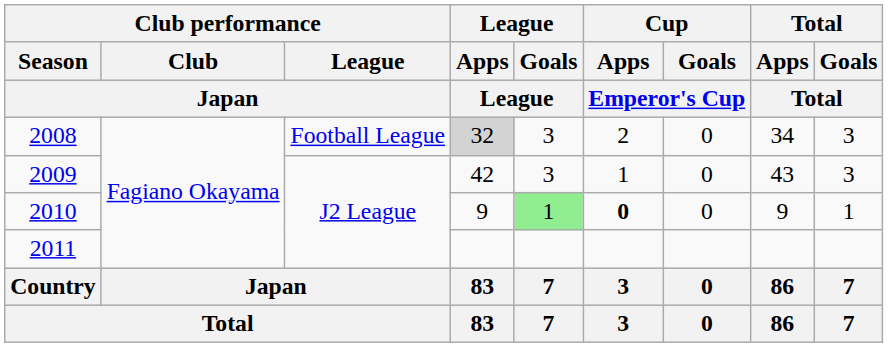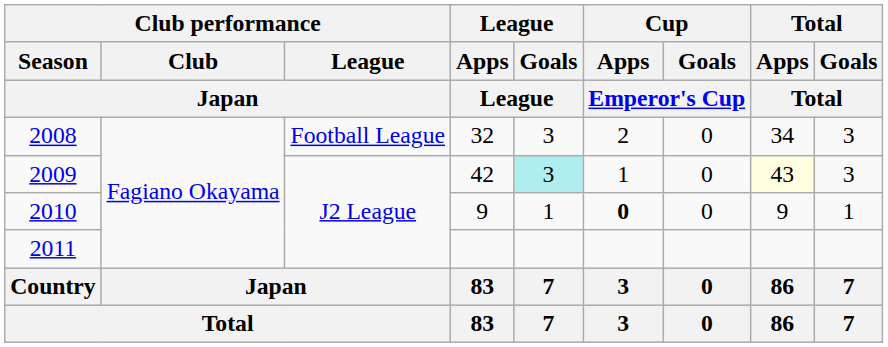2008 | League / Apps / League: lightgrey background -> no background
2009 | League / Goals / League: no background -> paleturquoise background
2009 | Total / Apps / Total: no background -> lightyellow background
2010 | League / Goals / League: lightgreen background -> no background
